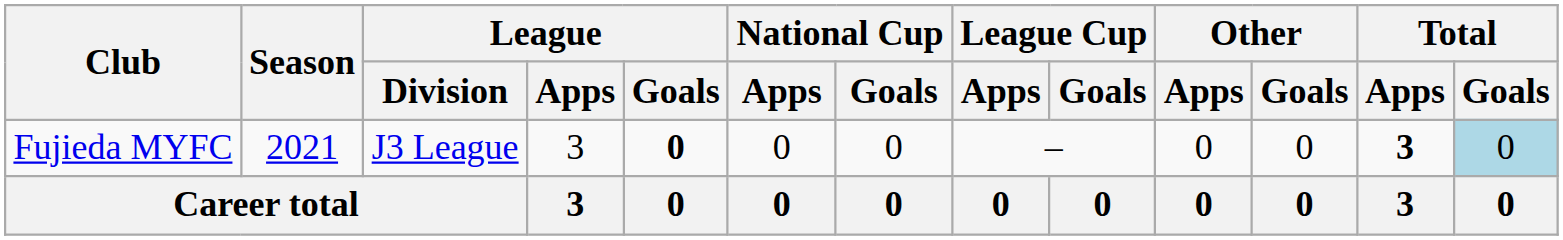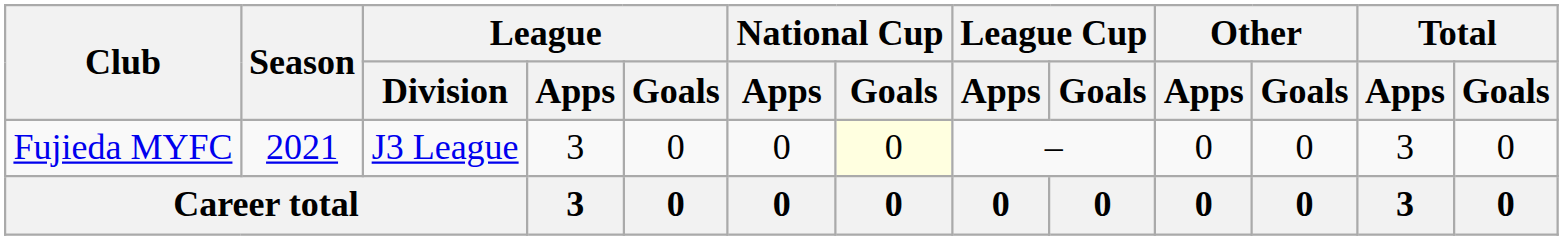Fujieda MYFC | League / Goals: bold -> normal
Fujieda MYFC | National Cup / Goals: no background -> lightyellow background
Fujieda MYFC | Total / Apps: bold -> normal
Fujieda MYFC | Total / Goals: lightblue background -> no background
